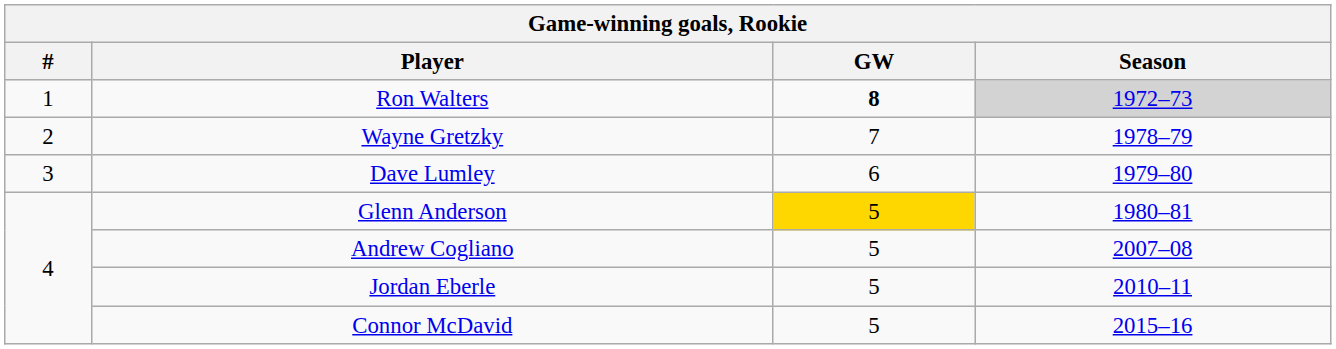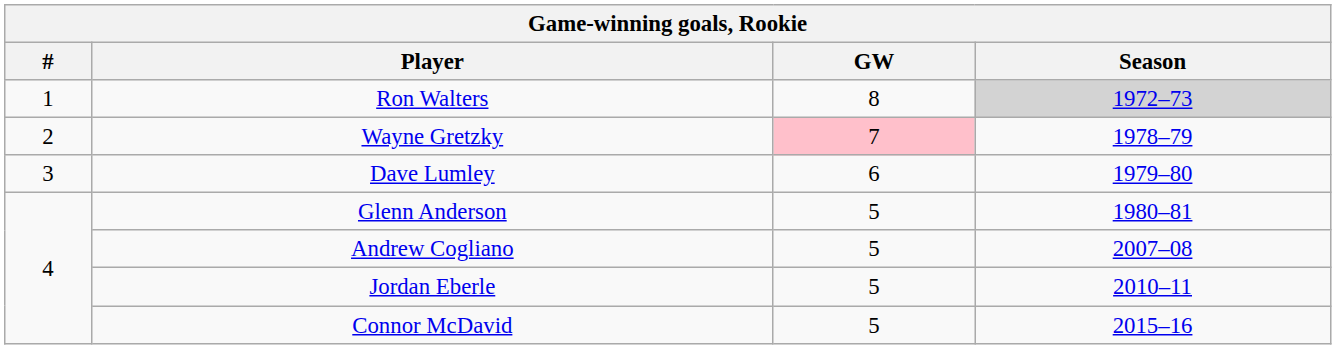Ron Walters | GW: bold -> normal
Wayne Gretzky | GW: no background -> pink background
Glenn Anderson | GW: gold background -> no background
